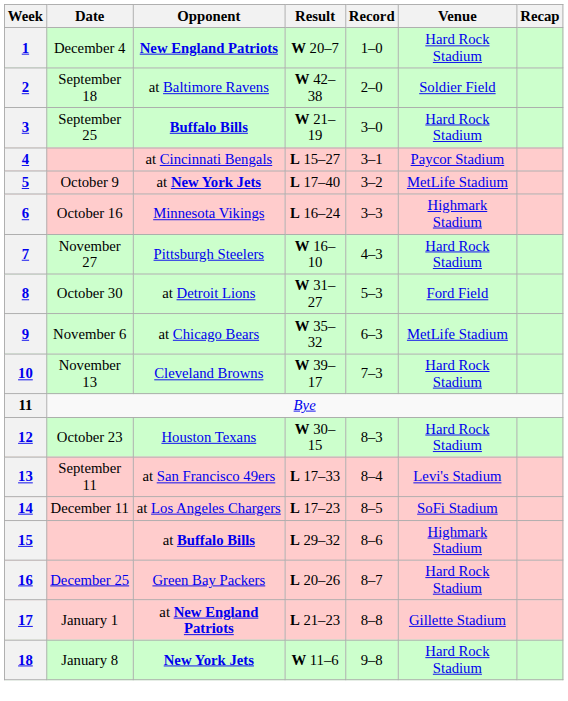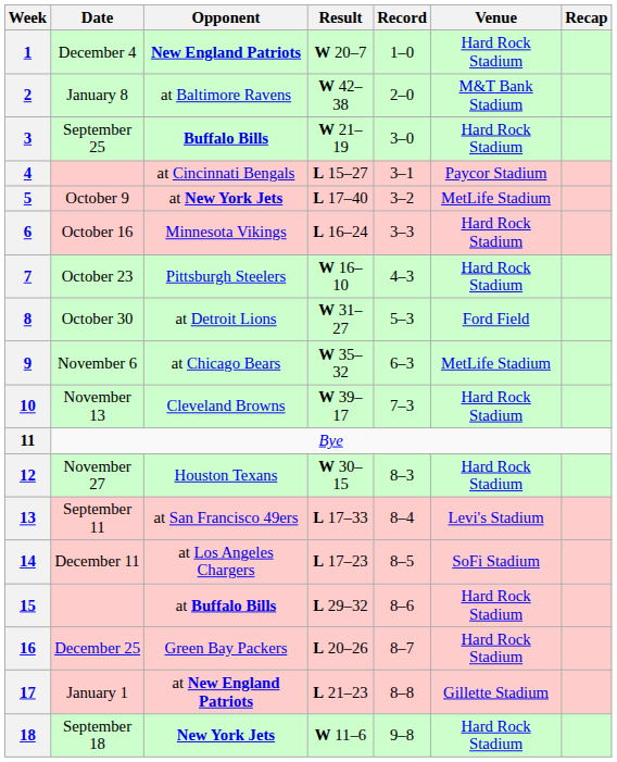2 | Date: September 18 -> January 8
2 | Venue: Soldier Field -> M&T Bank Stadium
6 | Venue: Highmark Stadium -> Hard Rock Stadium
7 | Date: November 27 -> October 23
12 | Date: October 23 -> November 27
15 | Venue: Highmark Stadium -> Hard Rock Stadium
18 | Date: January 8 -> September 18
